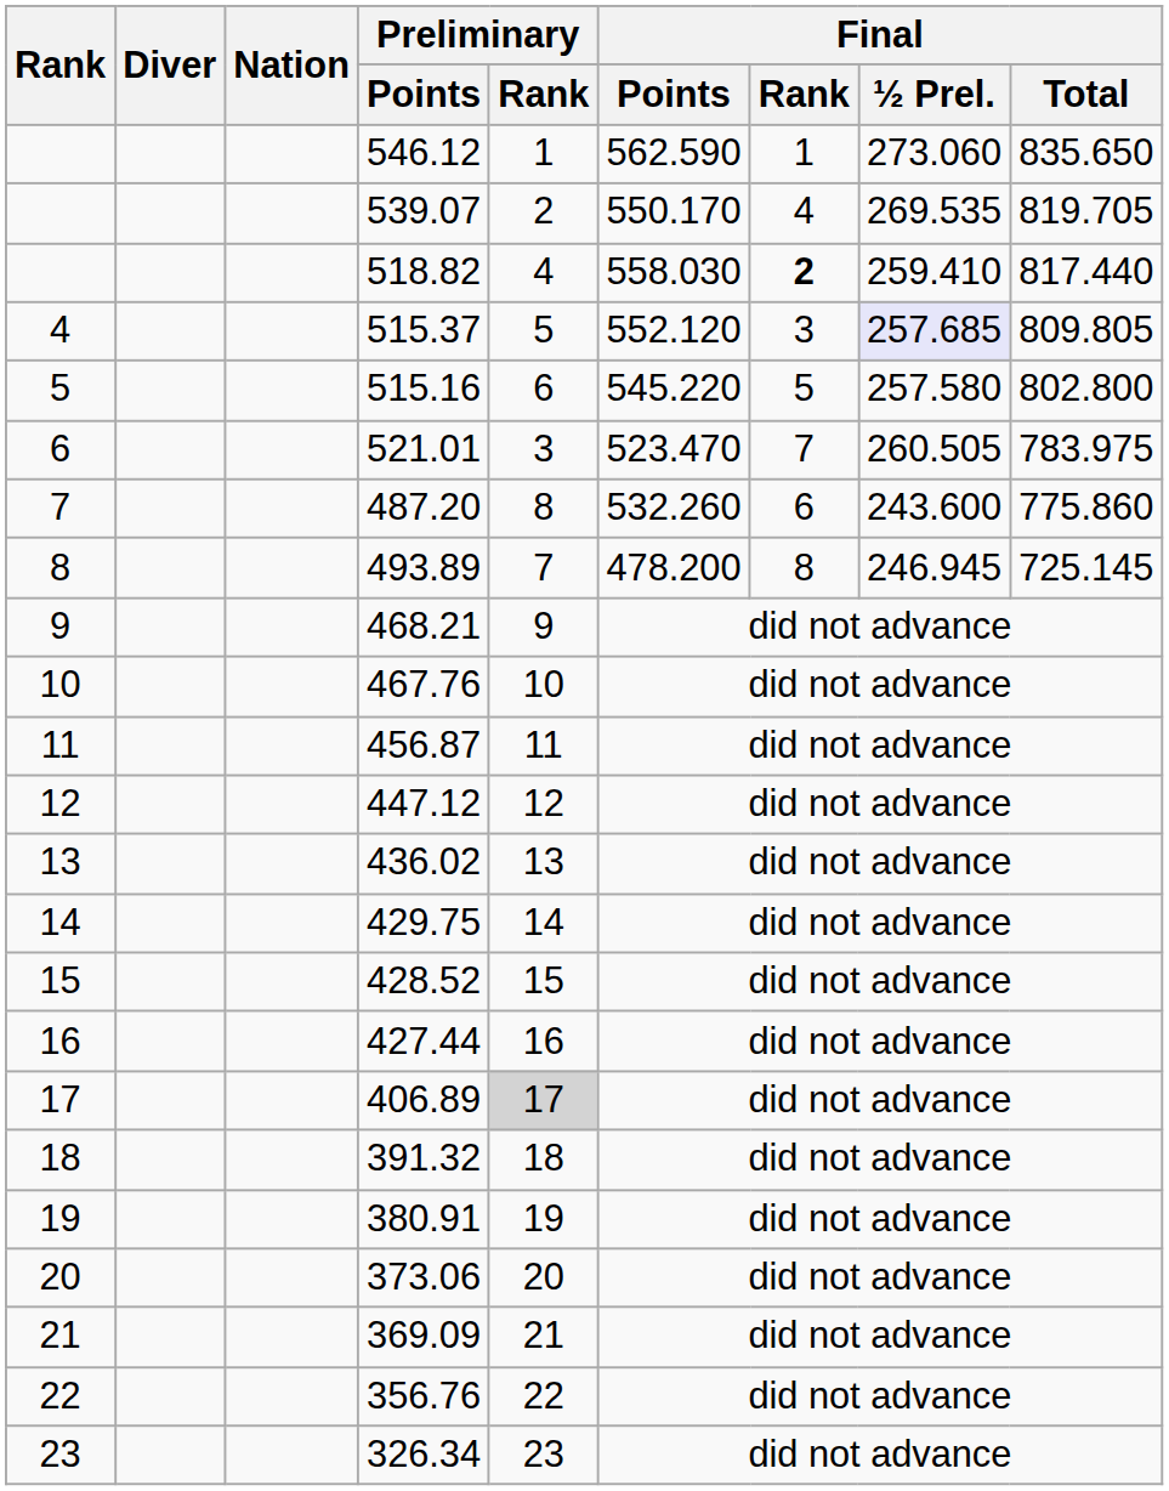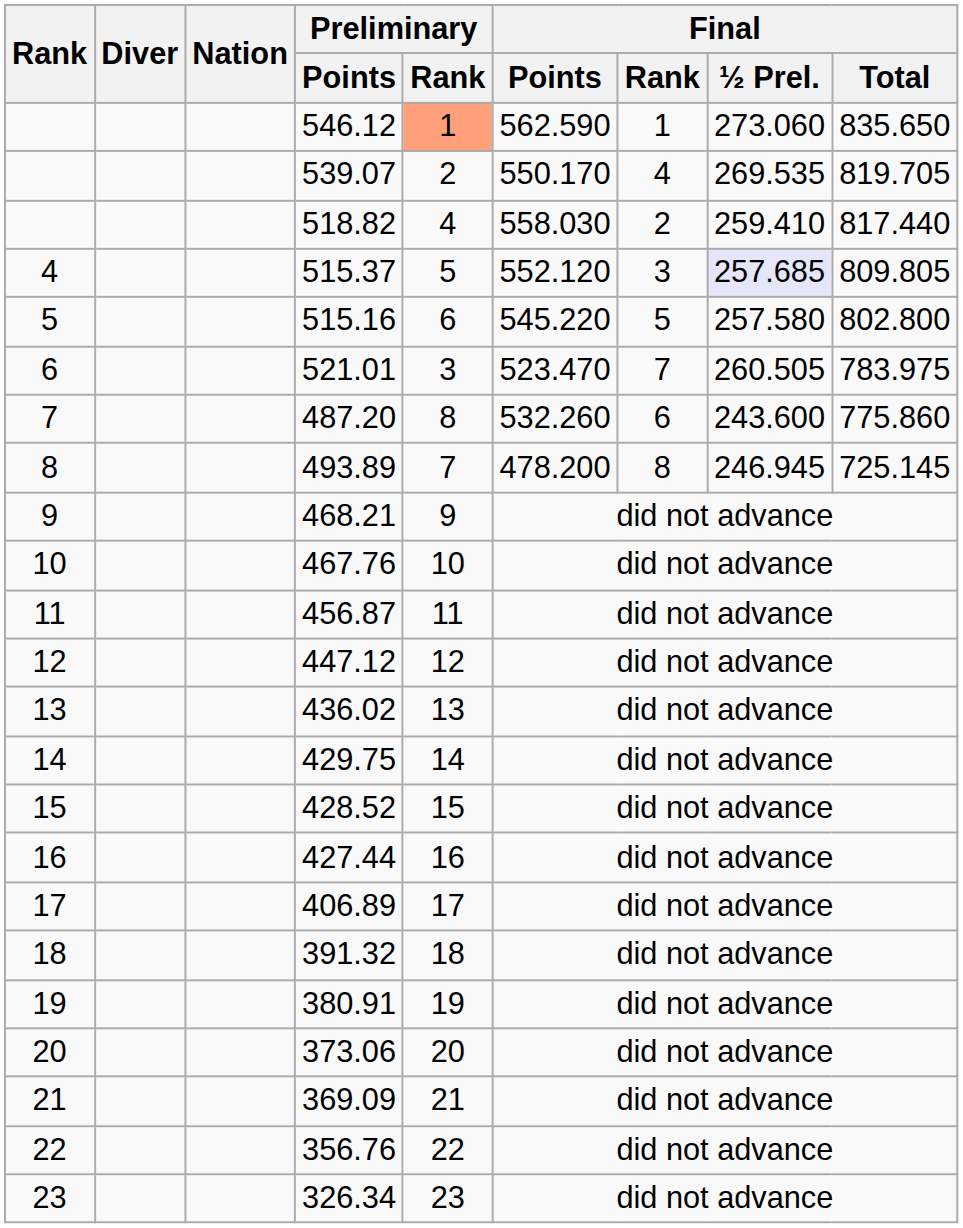546.12 | Preliminary / Rank: no background -> lightsalmon background
518.82 | Final / Rank: bold -> normal
406.89 | Preliminary / Rank: lightgrey background -> no background
